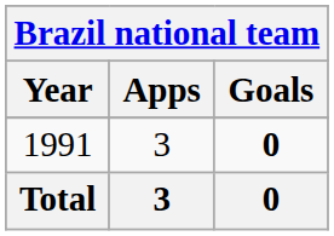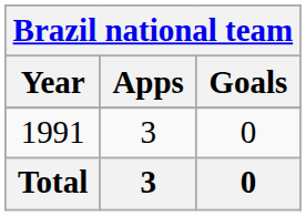1991 | Goals: bold -> normal
